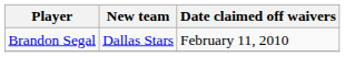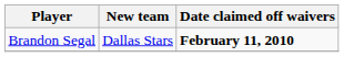Brandon Segal | Date claimed off waivers: normal -> bold
